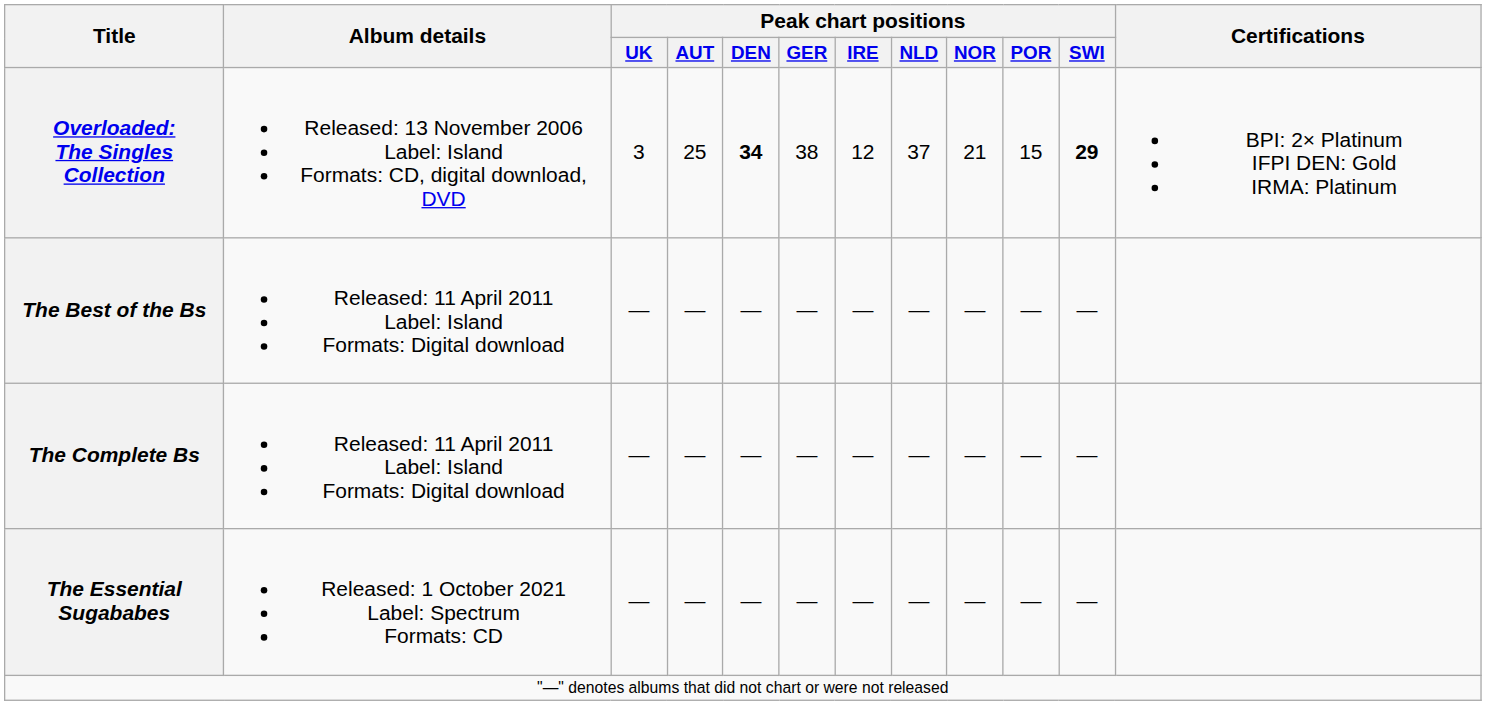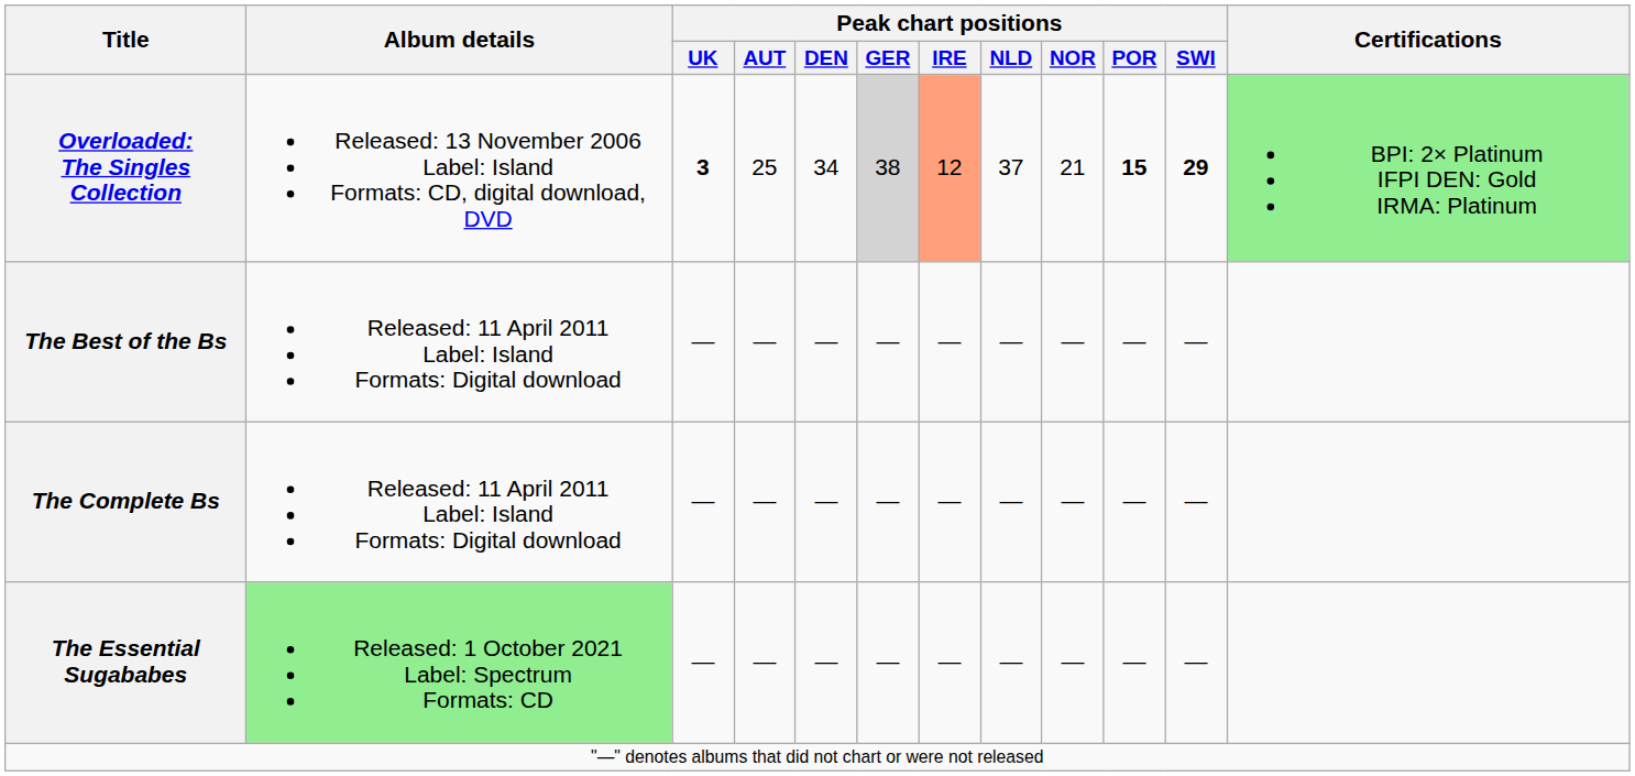Overloaded: The Singles Collection | Peak chart positions / UK: normal -> bold
Overloaded: The Singles Collection | Peak chart positions / DEN: bold -> normal
Overloaded: The Singles Collection | Peak chart positions / GER: no background -> lightgrey background
Overloaded: The Singles Collection | Peak chart positions / IRE: no background -> lightsalmon background
Overloaded: The Singles Collection | Peak chart positions / POR: normal -> bold
Overloaded: The Singles Collection | Certifications: no background -> lightgreen background
The Essential Sugababes | Album details: no background -> lightgreen background
